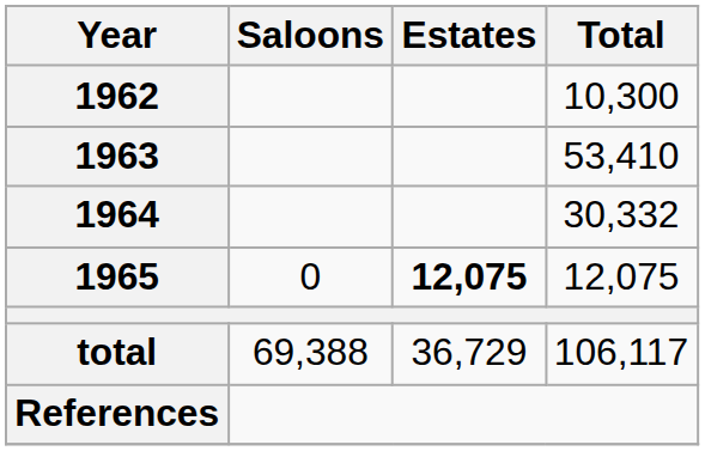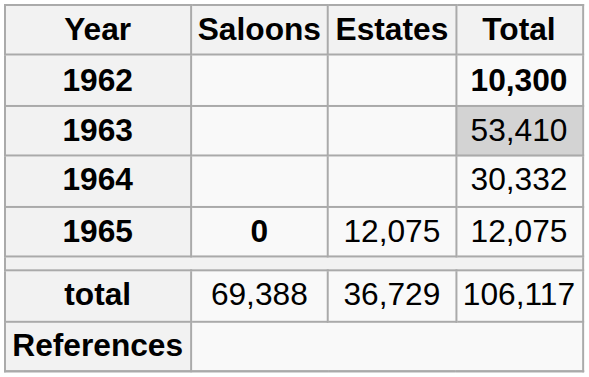1962 | Total: normal -> bold
1963 | Total: no background -> lightgrey background
1965 | Saloons: normal -> bold
1965 | Estates: bold -> normal
